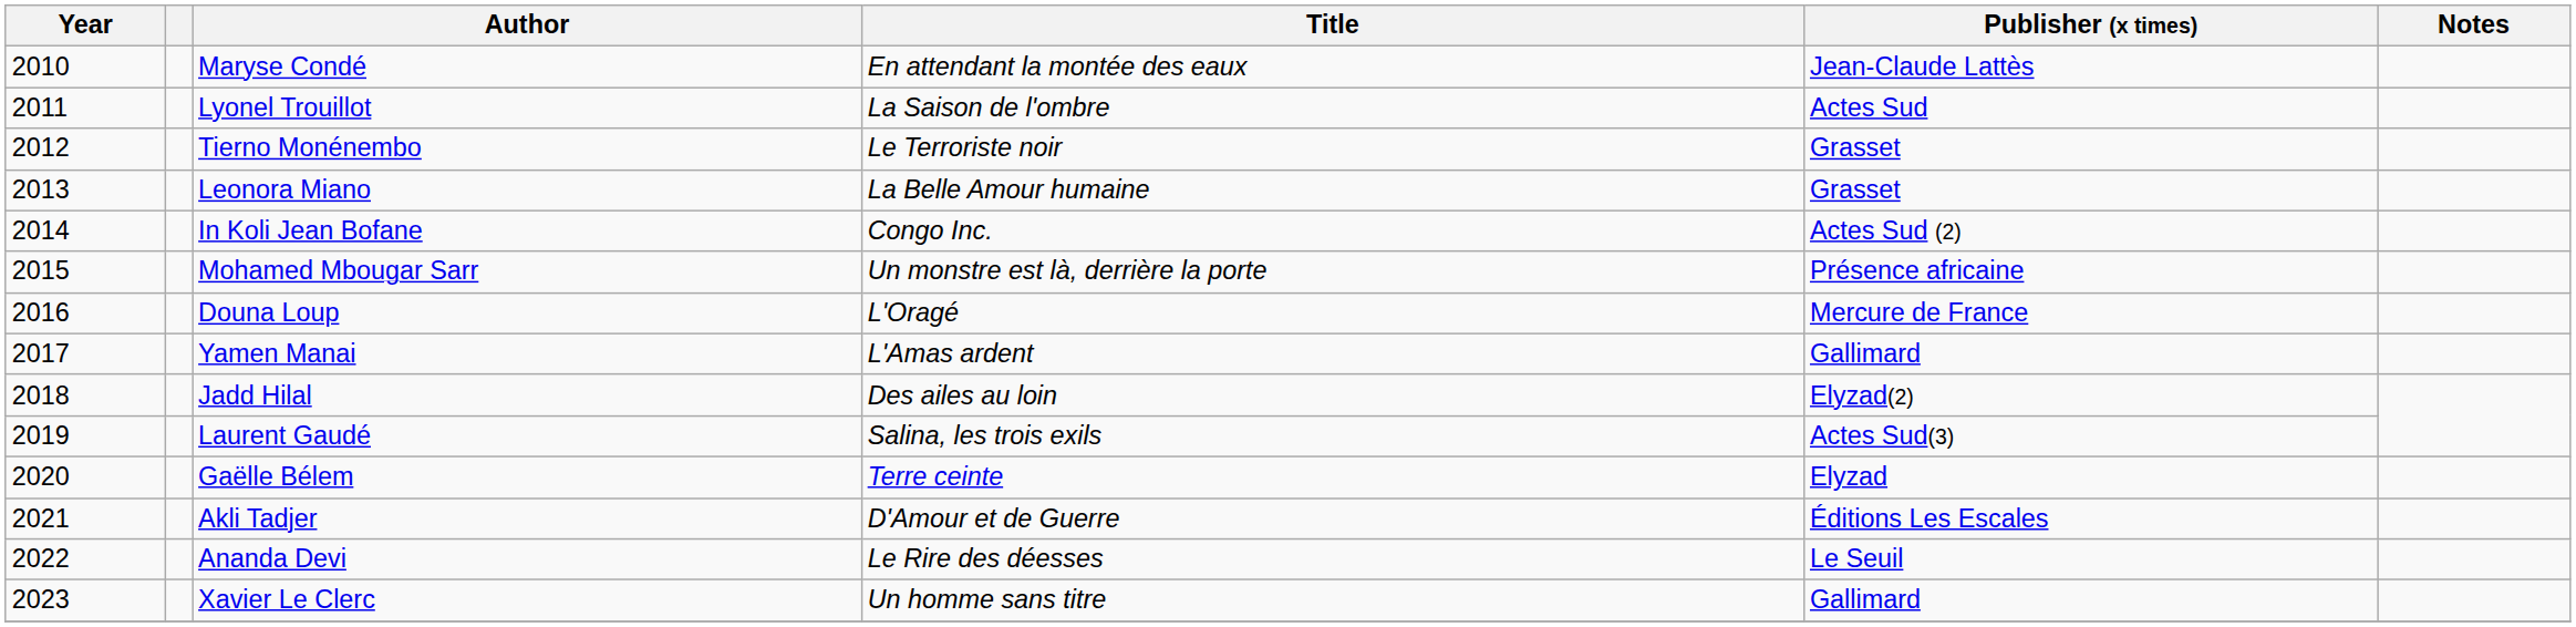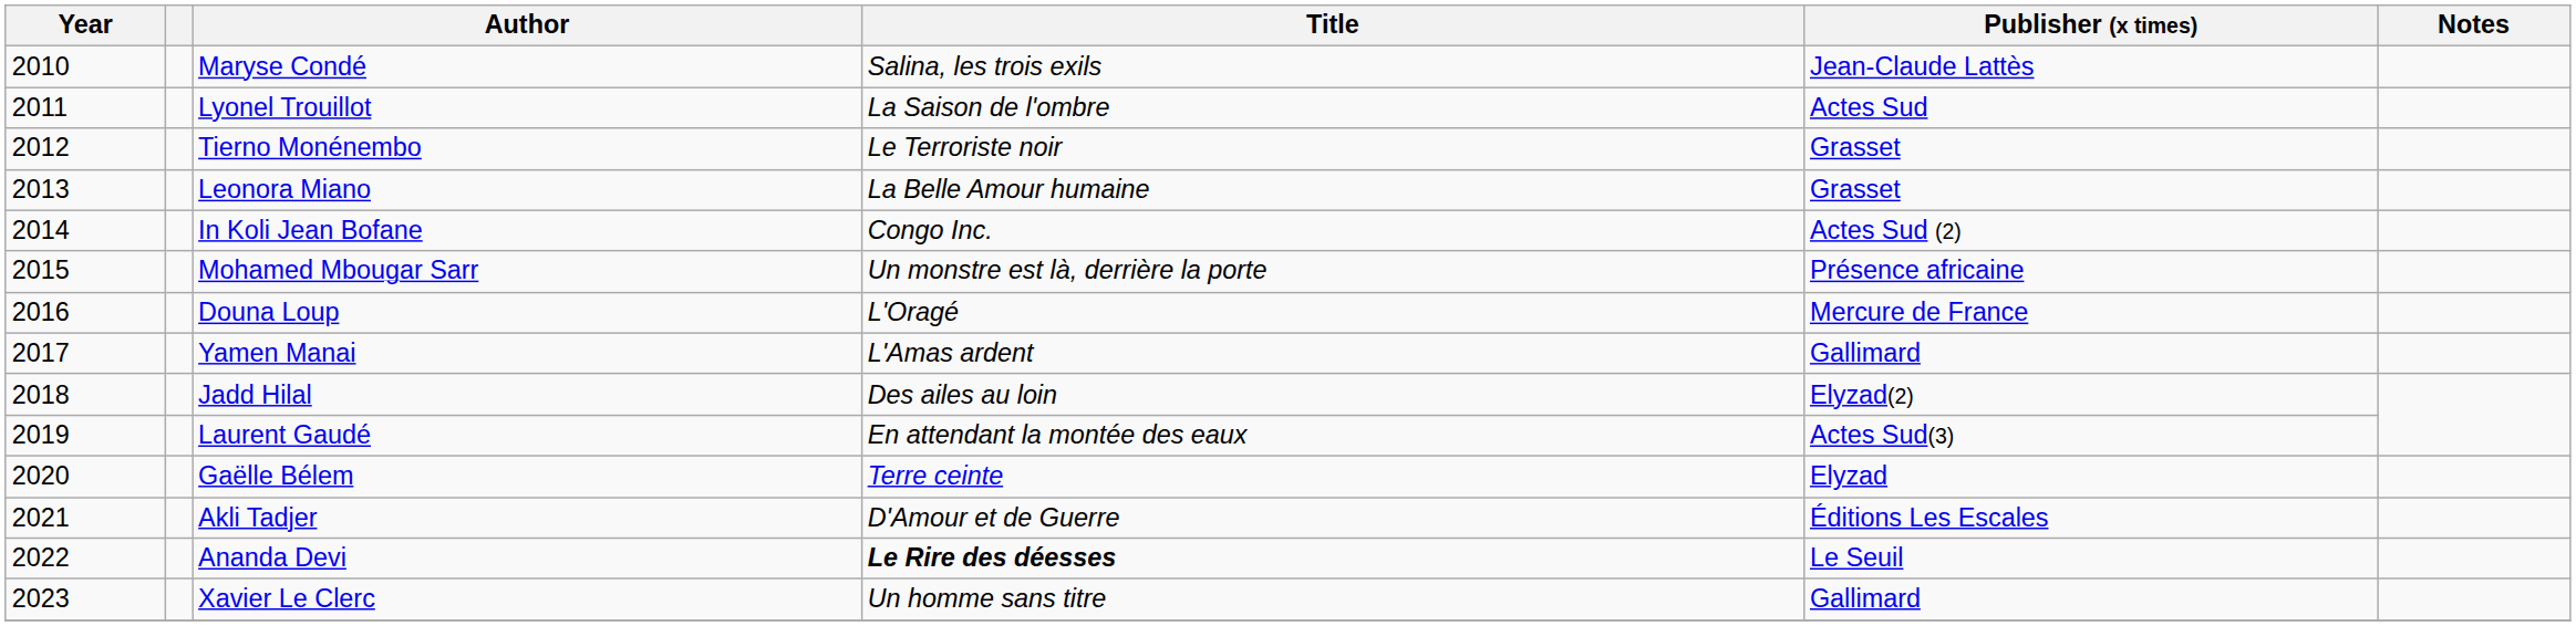Maryse Condé | Title: En attendant la montée des eaux -> Salina, les trois exils
Laurent Gaudé | Title: Salina, les trois exils -> En attendant la montée des eaux
Ananda Devi | Title: normal -> bold
